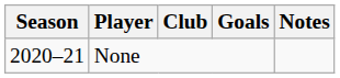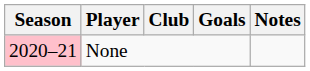None | Season: no background -> pink background
